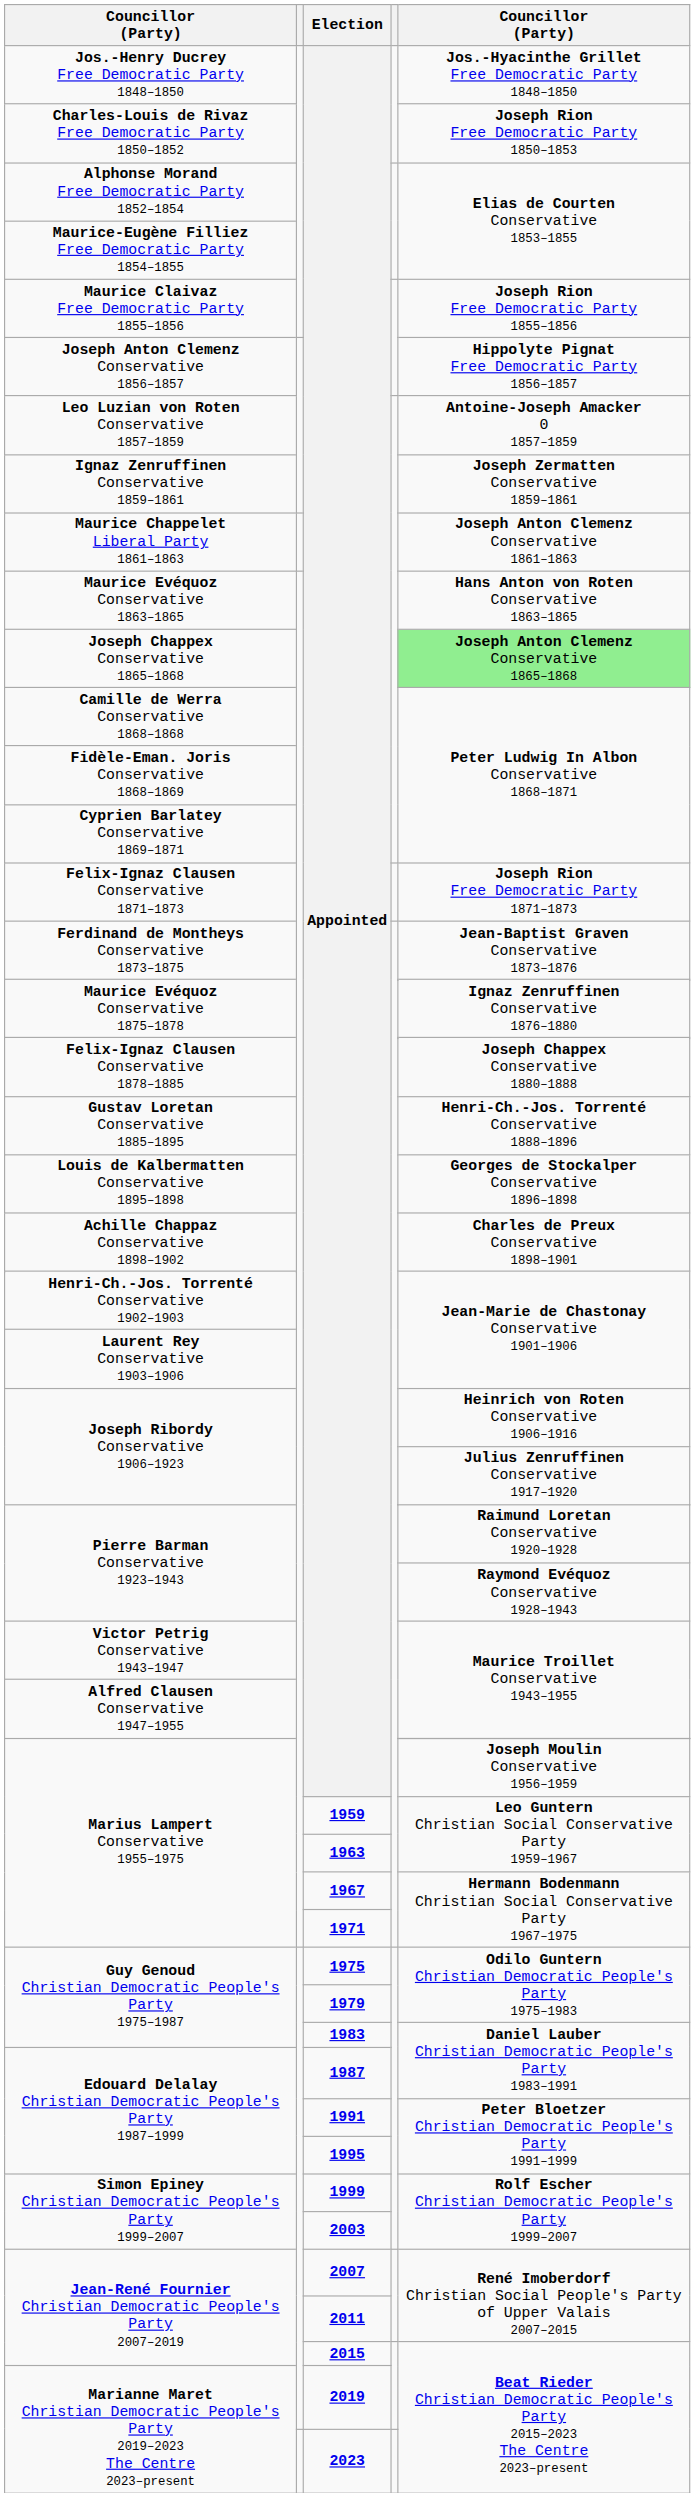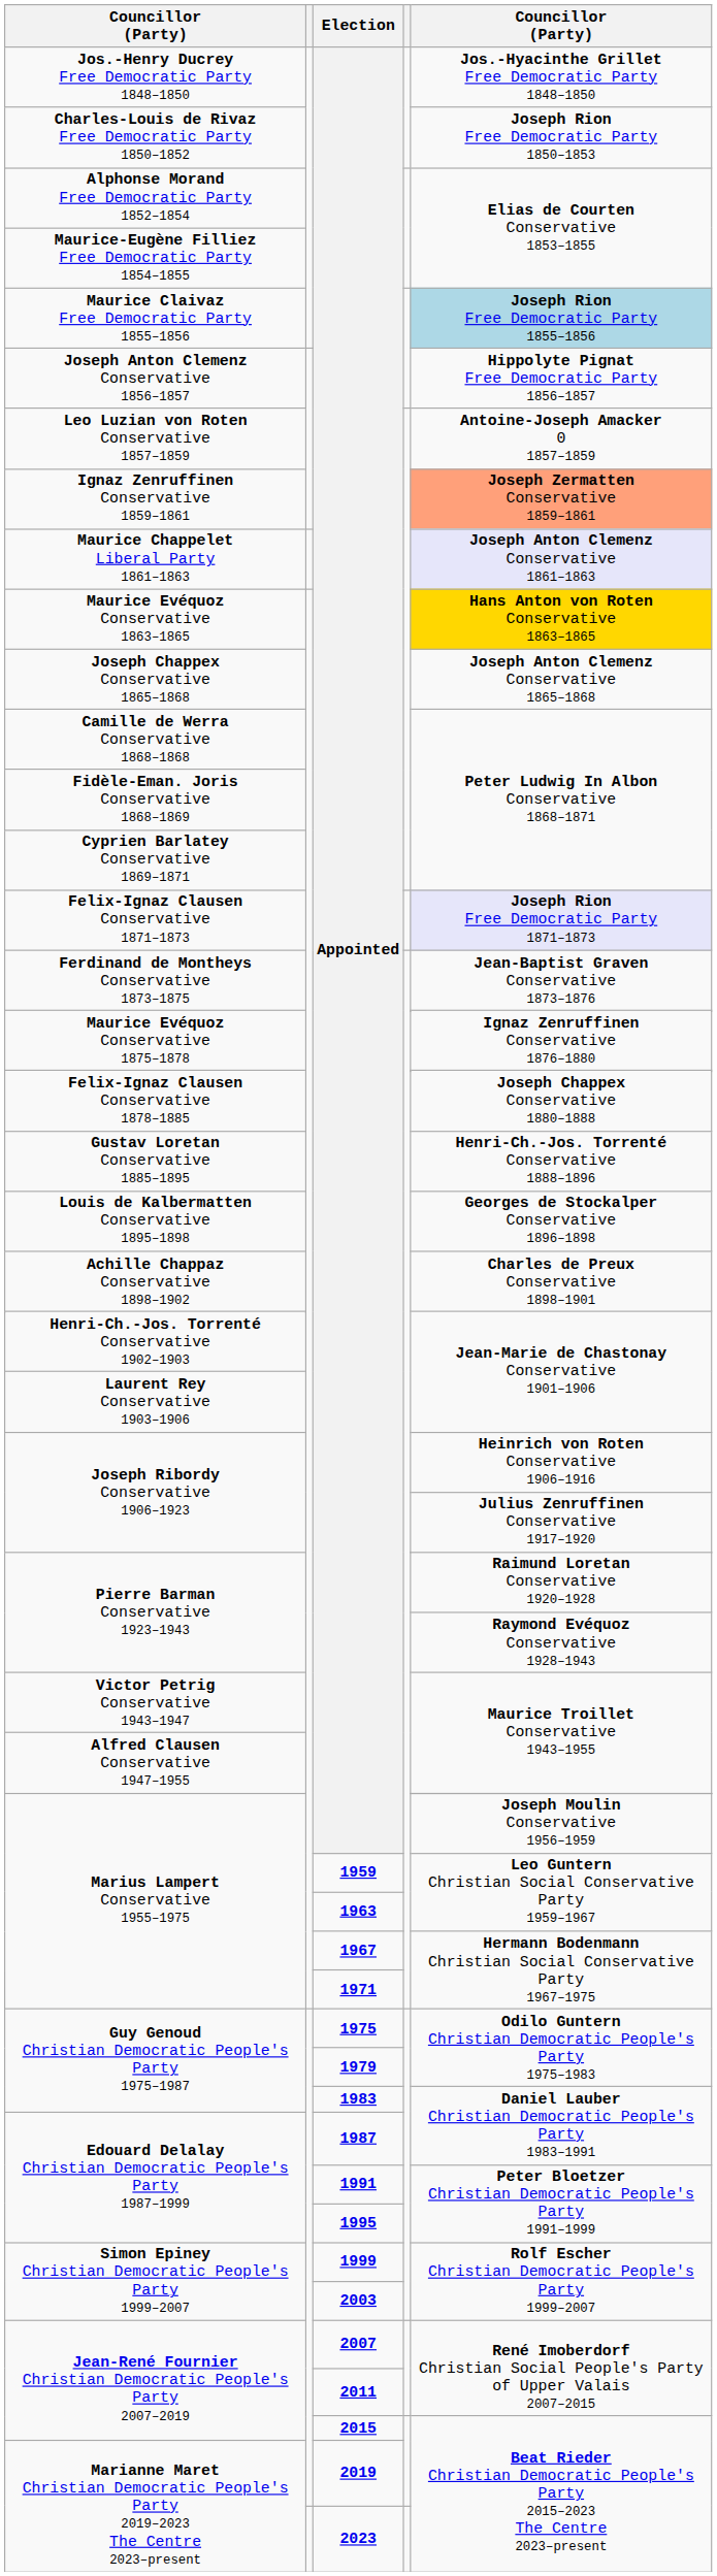Maurice Claivaz Free Democratic Party 1855–1856 | column 5: no background -> lightblue background
Ignaz Zenruffinen Conservative 1859–1861 | column 5: no background -> lightsalmon background
Maurice Chappelet Liberal Party 1861–1863 | column 5: no background -> lavender background
Maurice Evéquoz Conservative 1863–1865 | column 5: no background -> gold background
Joseph Chappex Conservative 1865–1868 | column 5: lightgreen background -> no background
Felix-Ignaz Clausen Conservative 1871–1873 | column 5: no background -> lavender background
